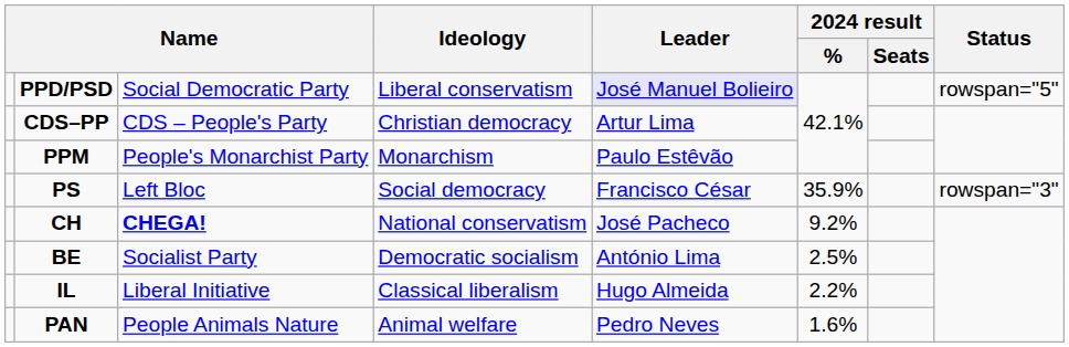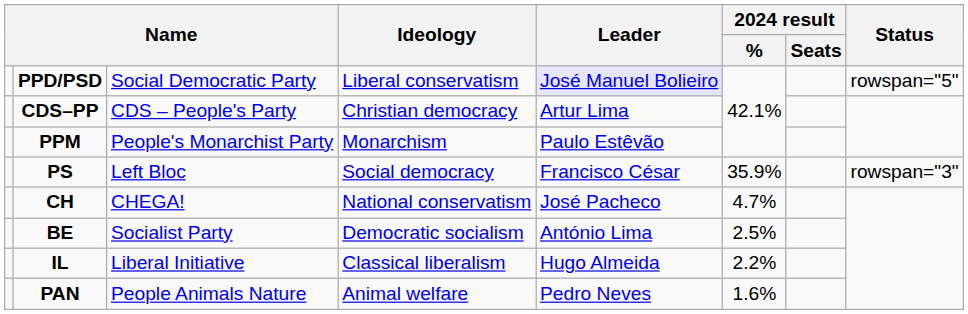CH | column 3: bold -> normal
CH | 2024 result / %: 9.2% -> 4.7%
